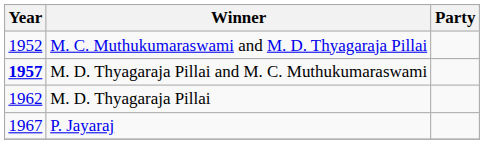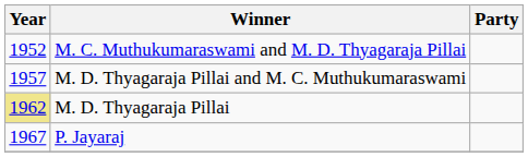M. D. Thyagaraja Pillai and M. C. Muthukumaraswami | Year: bold -> normal
M. D. Thyagaraja Pillai | Year: no background -> khaki background
